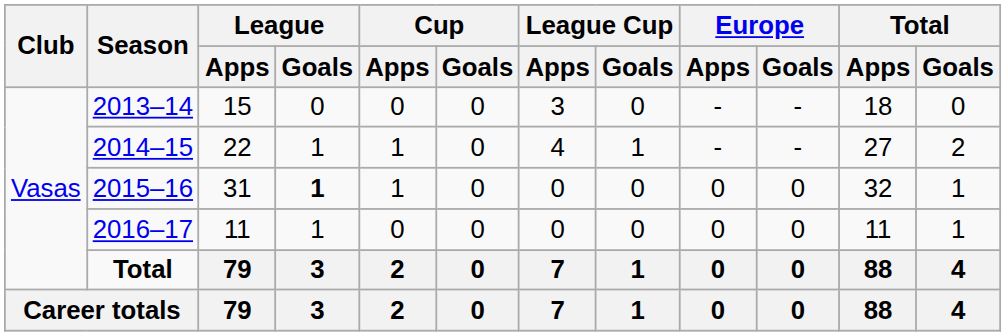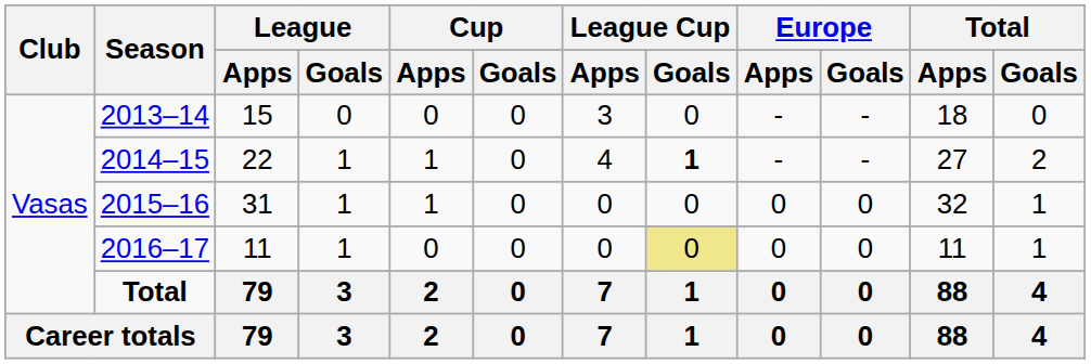2014–15 | League Cup / Goals: normal -> bold
2015–16 | League / Goals: bold -> normal
2016–17 | League Cup / Goals: no background -> khaki background
